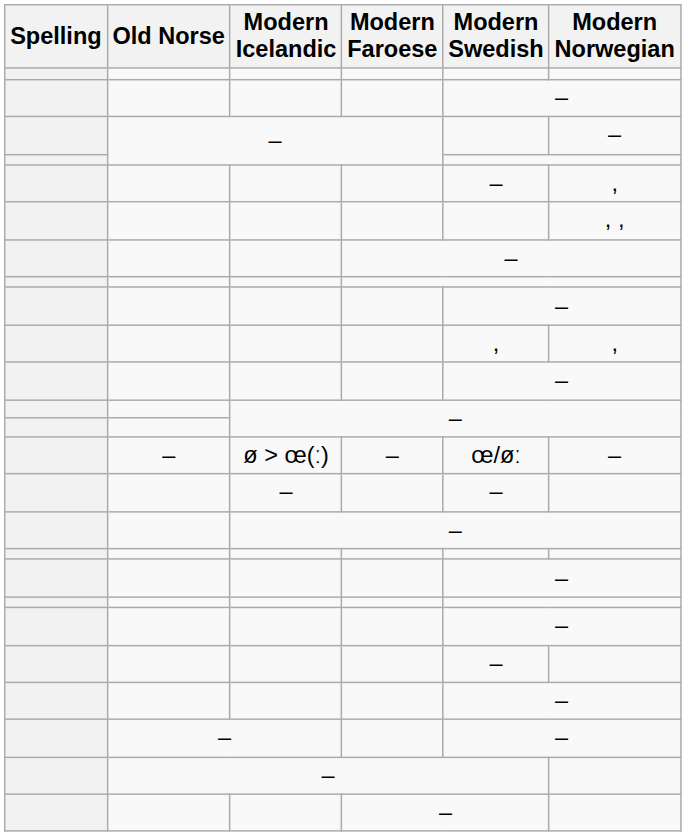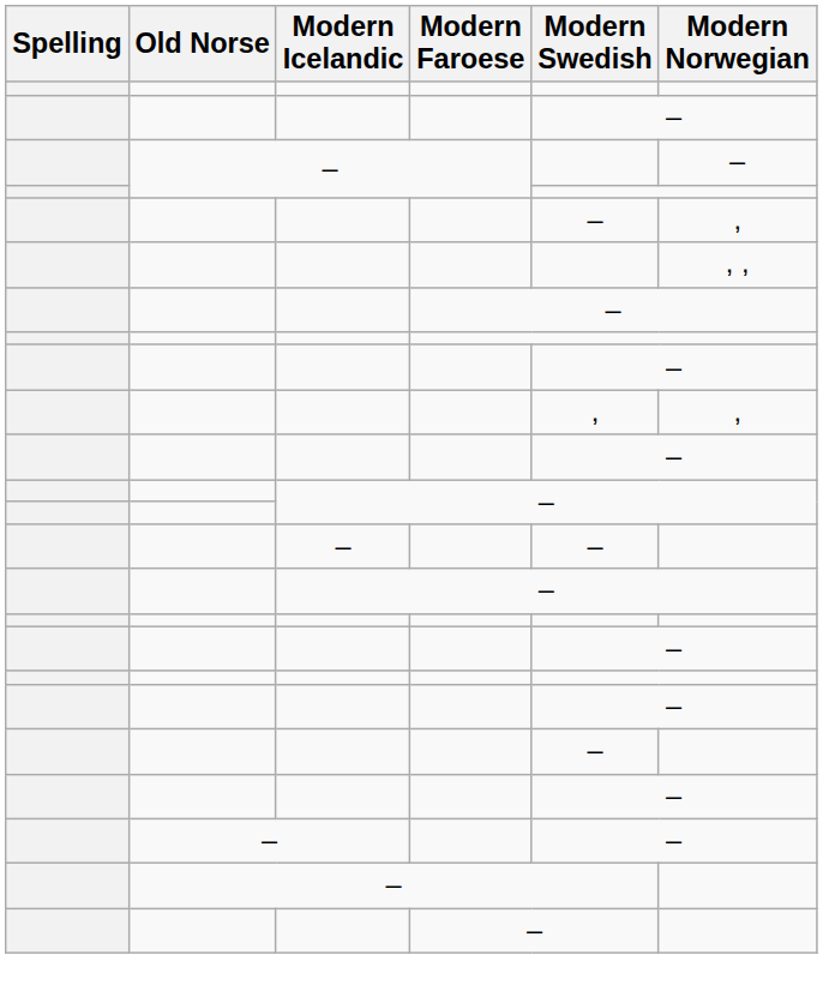- row: – | ø > œ(ː) | – | œ/øː | –
